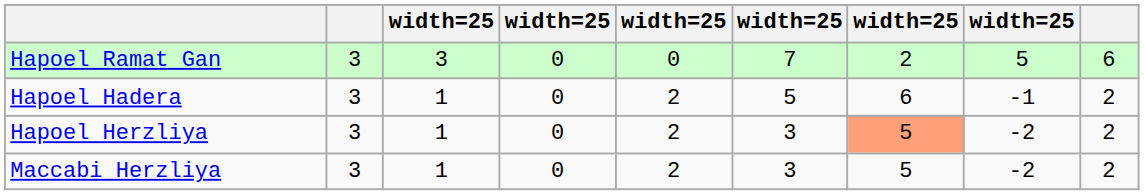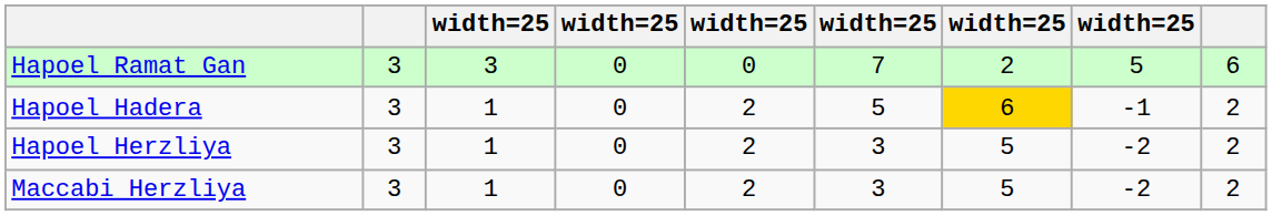Hapoel Hadera | column 7: no background -> gold background
Hapoel Herzliya | column 7: lightsalmon background -> no background
